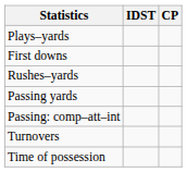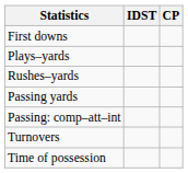rows swapped: First downs <-> Plays–yards
